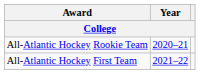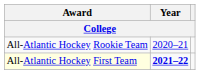row 4 | Award: no background -> lightyellow background
row 4 | Year: normal -> bold
